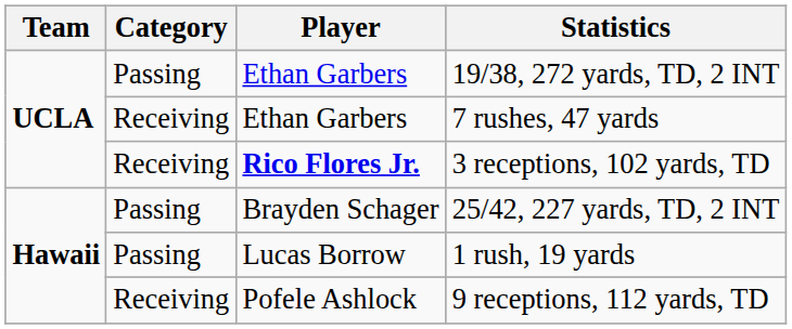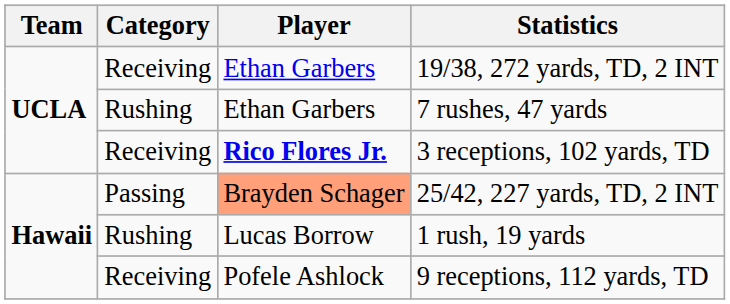19/38, 272 yards, TD, 2 INT | Category: Passing -> Receiving
7 rushes, 47 yards | Category: Receiving -> Rushing
25/42, 227 yards, TD, 2 INT | Player: no background -> lightsalmon background
1 rush, 19 yards | Category: Passing -> Rushing
